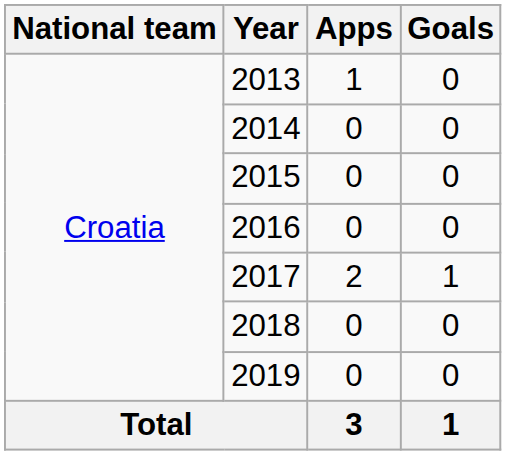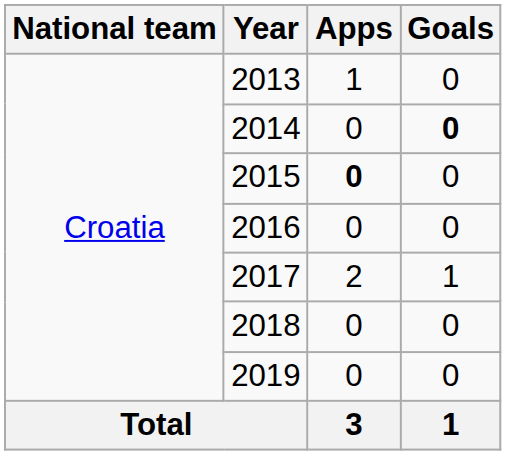2014 | Goals: normal -> bold
2015 | Apps: normal -> bold
